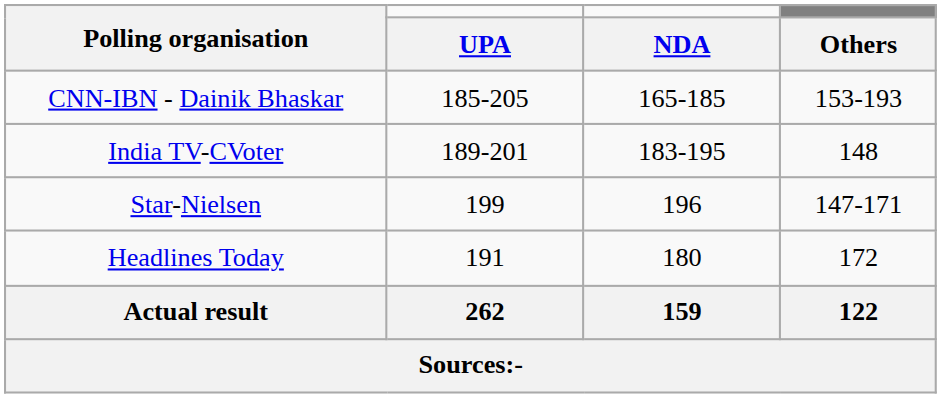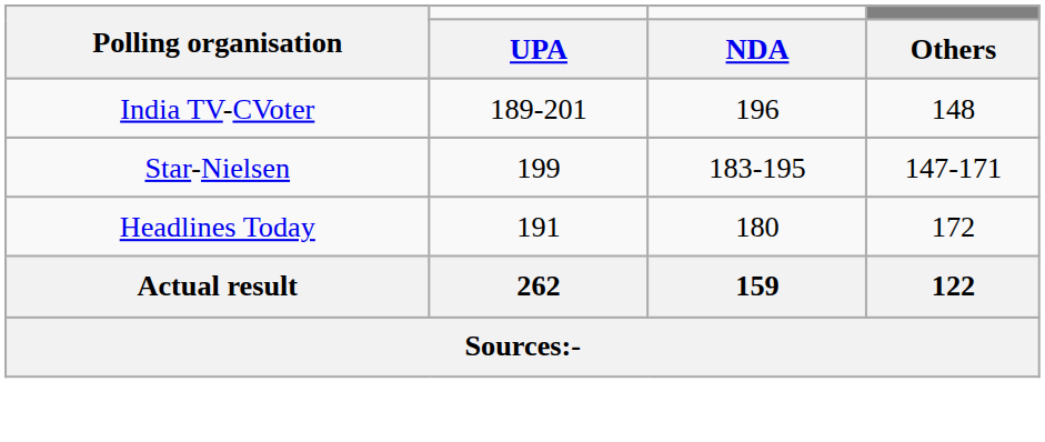- row: CNN-IBN - Dainik Bhaskar | 185-205 | 165-185 | 153-193
India TV-CVoter | NDA: 183-195 -> 196
Star-Nielsen | NDA: 196 -> 183-195
